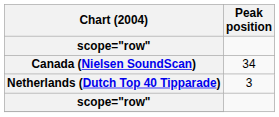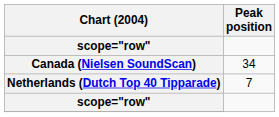Netherlands (Dutch Top 40 Tipparade) | Peak position: 3 -> 7
